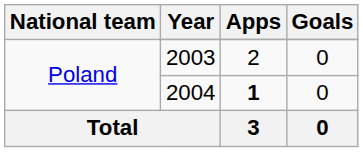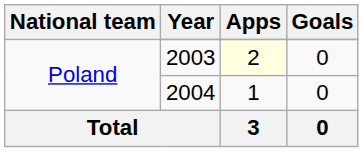2003 | Apps: no background -> lightyellow background
2004 | Apps: bold -> normal
